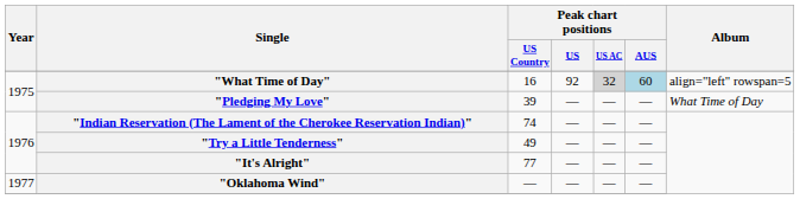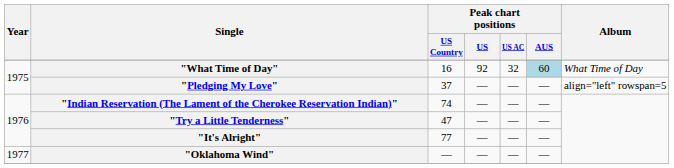"What Time of Day" | Peak chart positions / US AC: lightgrey background -> no background
"What Time of Day" | Album: align="left" rowspan=5 -> What Time of Day
"Pledging My Love" | Peak chart positions / US Country: 39 -> 37
"Pledging My Love" | Album: What Time of Day -> align="left" rowspan=5
"Try a Little Tenderness" | Peak chart positions / US Country: 49 -> 47
